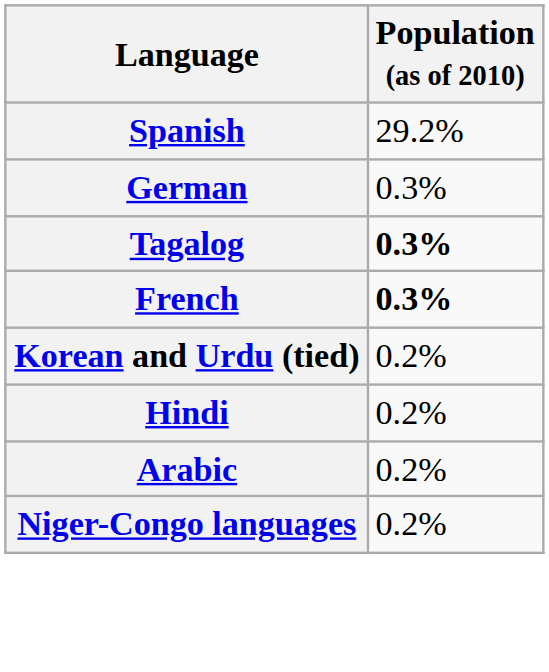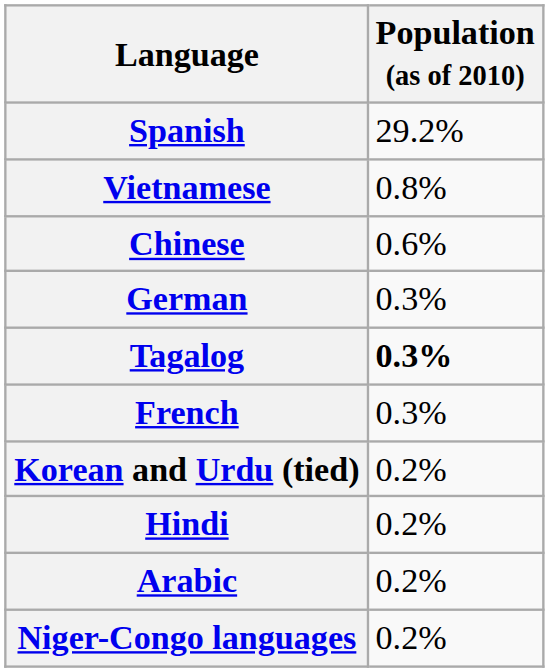+ row: Vietnamese | 0.8%
+ row: Chinese | 0.6%
French | Population (as of 2010): bold -> normal
